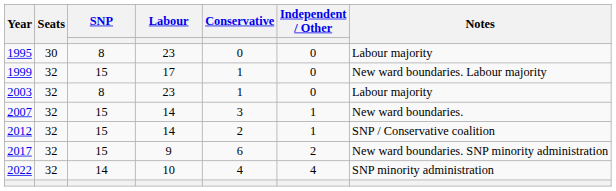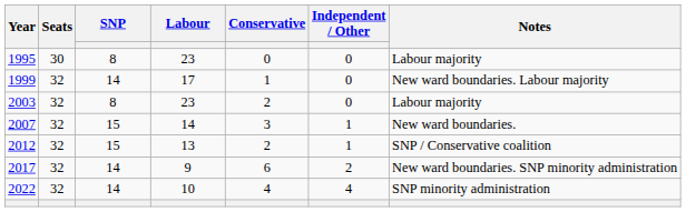1999 | SNP: 15 -> 14
2003 | Conservative: 1 -> 2
2012 | Labour: 14 -> 13
2017 | SNP: 15 -> 14
